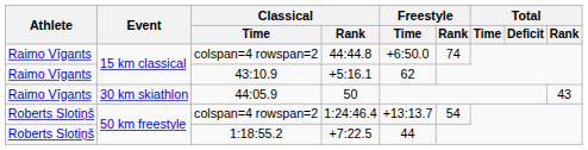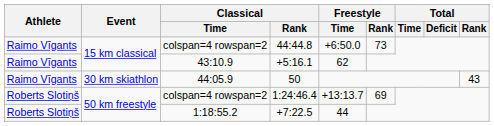44:44.8 | Freestyle / Rank: 74 -> 73
1:24:46.4 | Freestyle / Rank: 54 -> 69
